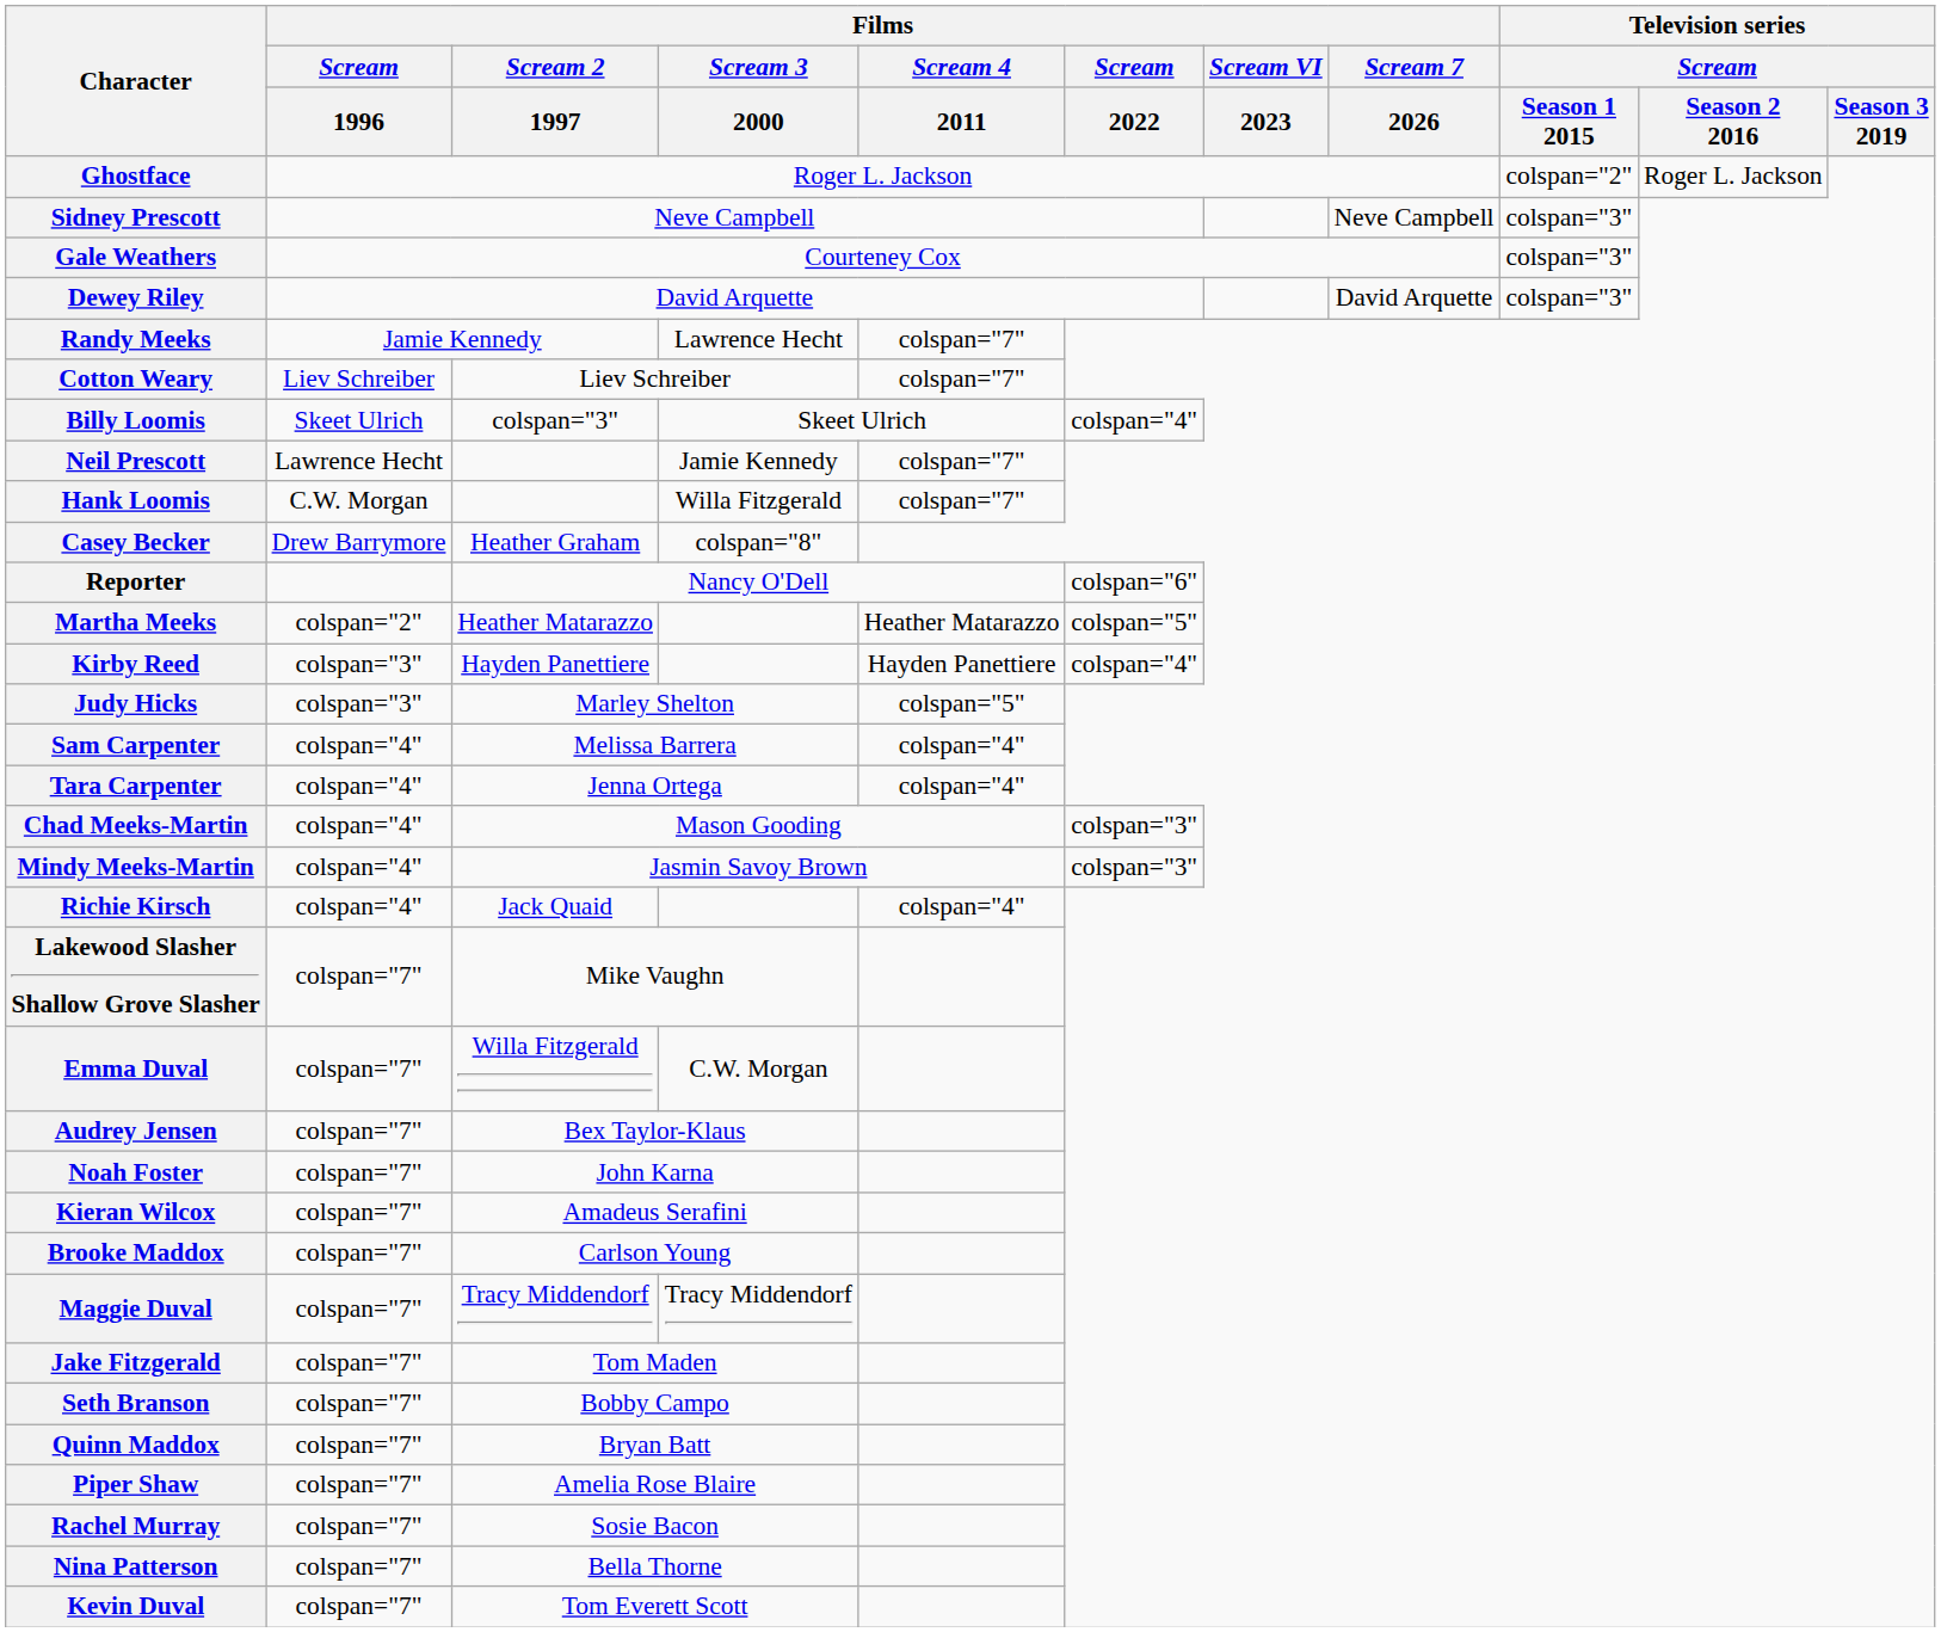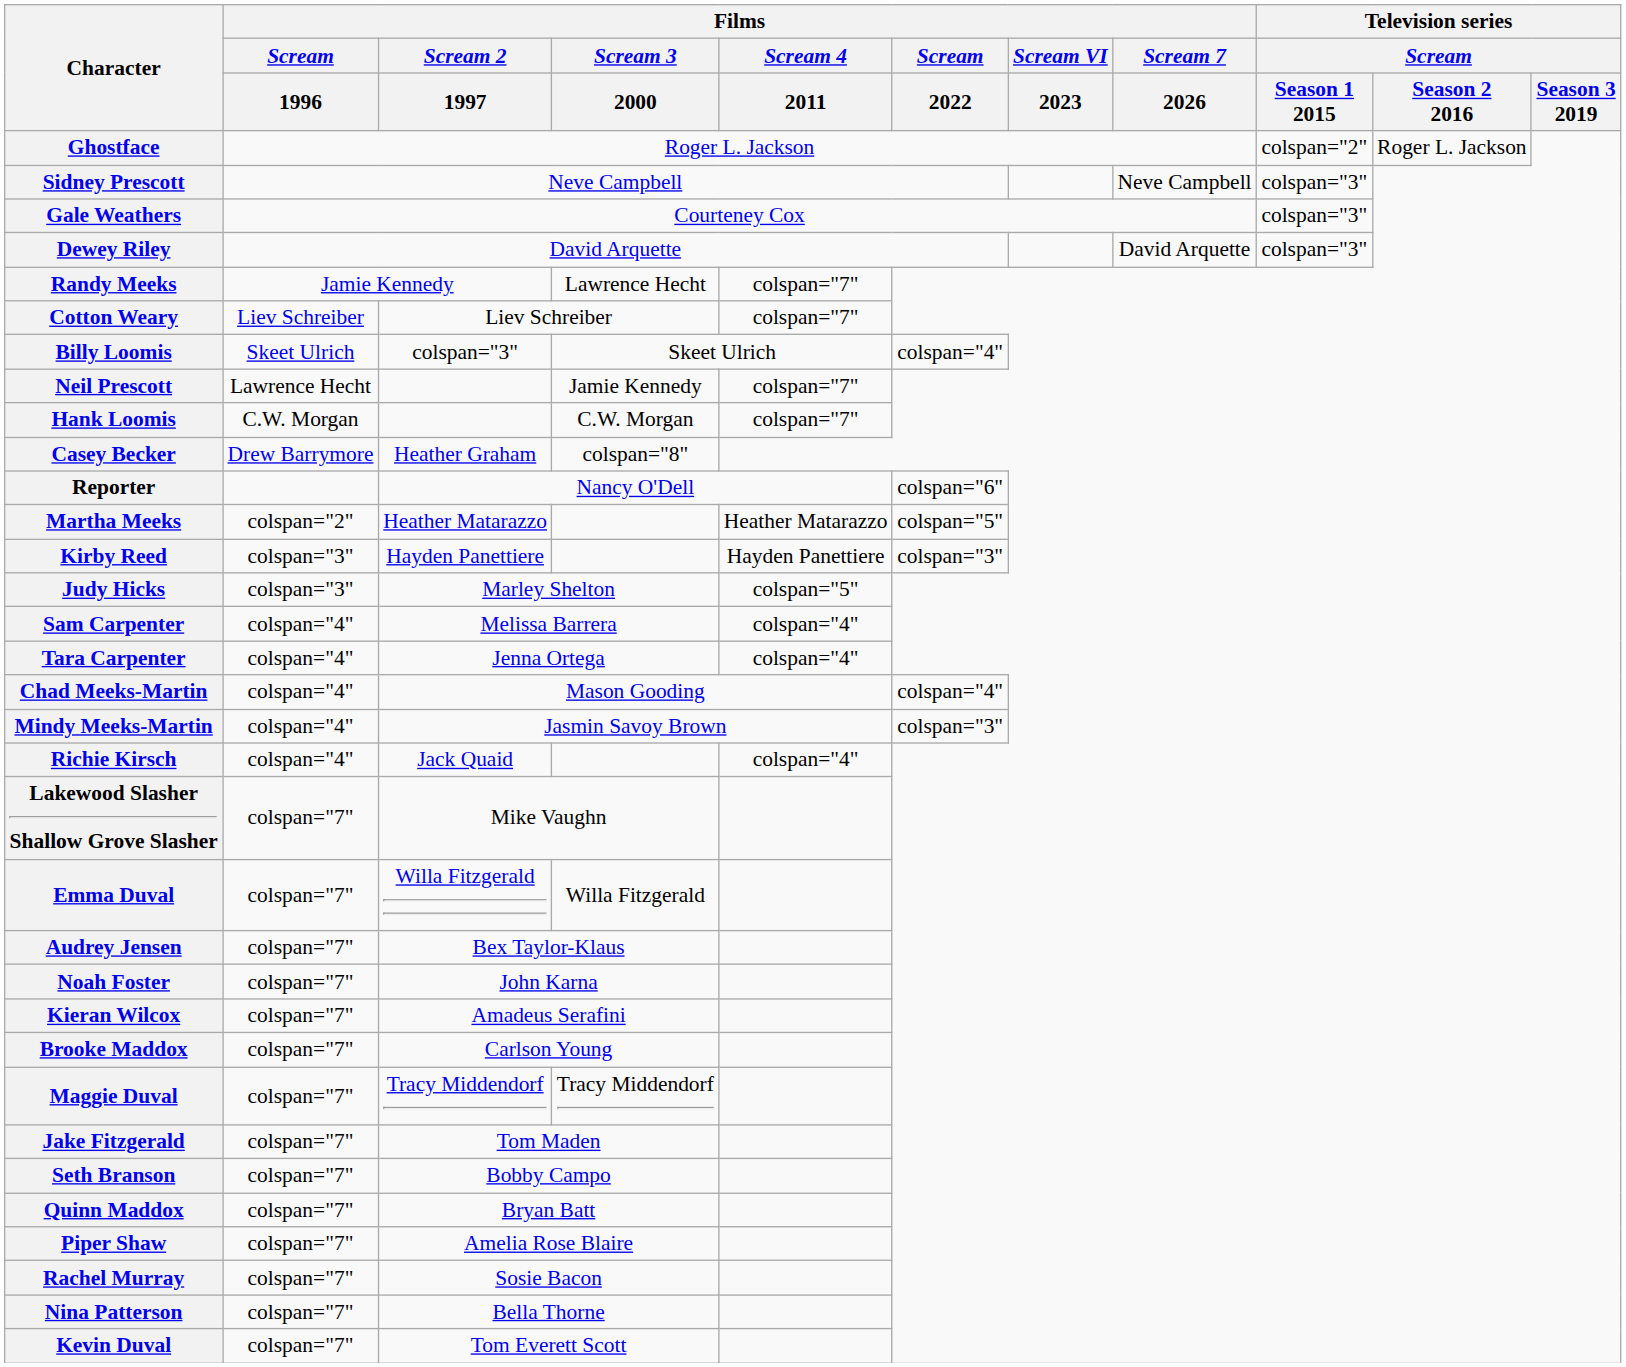Hank Loomis | Films / Scream 3 / 2000: Willa Fitzgerald -> C.W. Morgan
Kirby Reed | Films / Scream / 2022: colspan="4" -> colspan="3"
Chad Meeks-Martin | Films / Scream / 2022: colspan="3" -> colspan="4"
Emma Duval | Films / Scream 3 / 2000: C.W. Morgan -> Willa Fitzgerald
